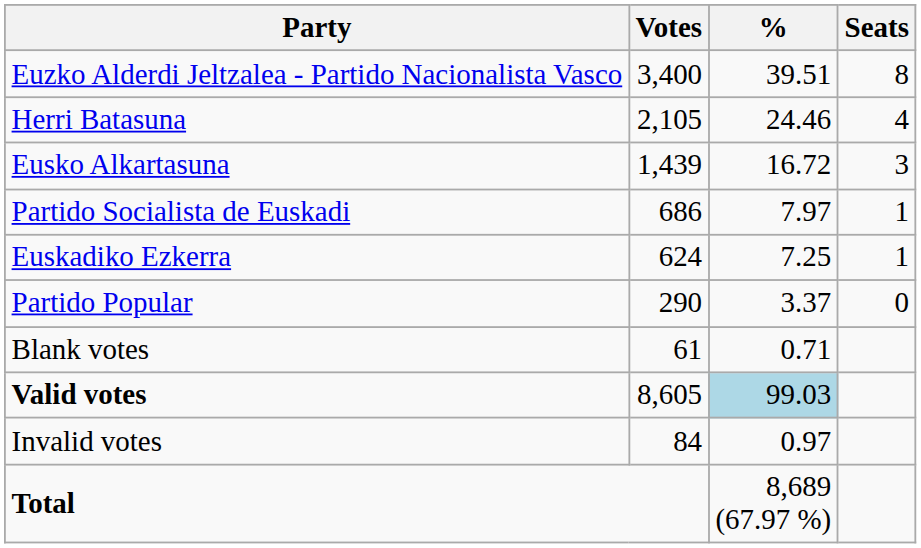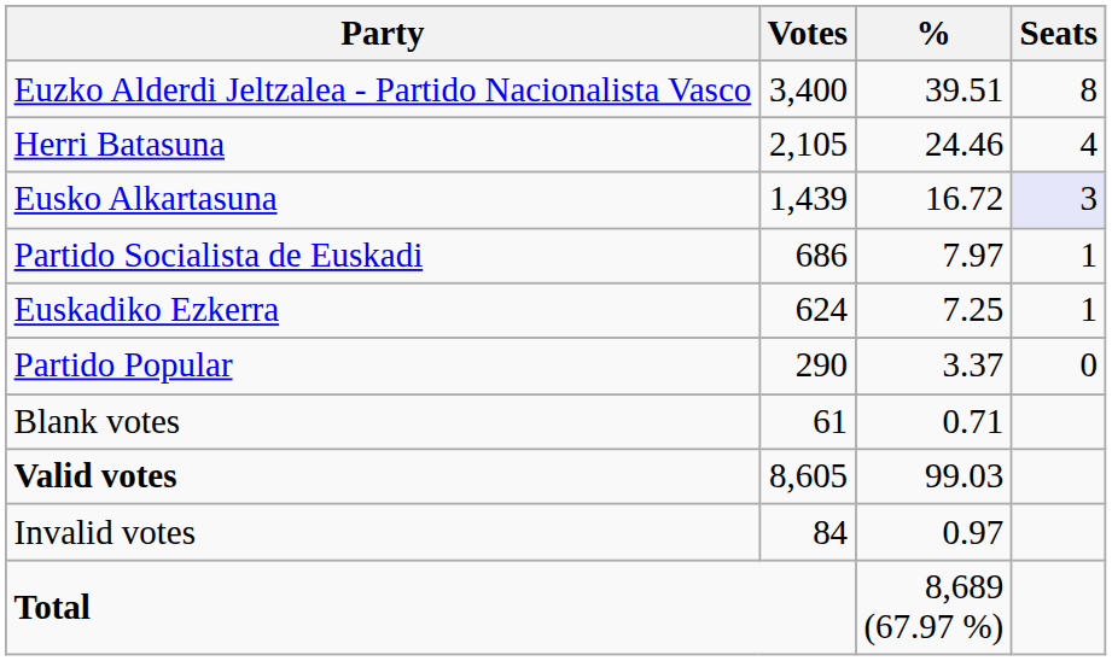Eusko Alkartasuna | Seats: no background -> lavender background
Valid votes | %: lightblue background -> no background
